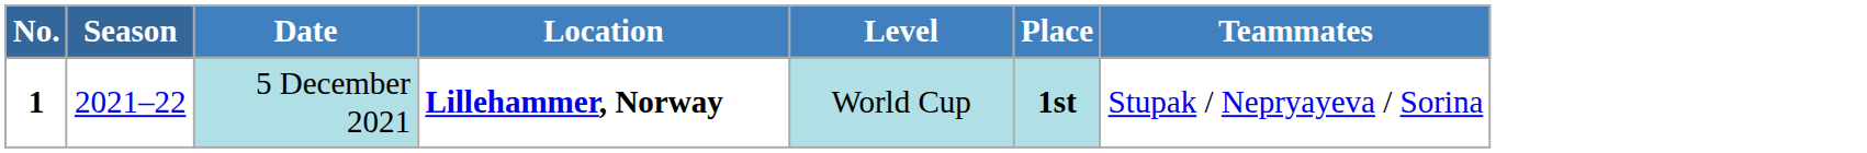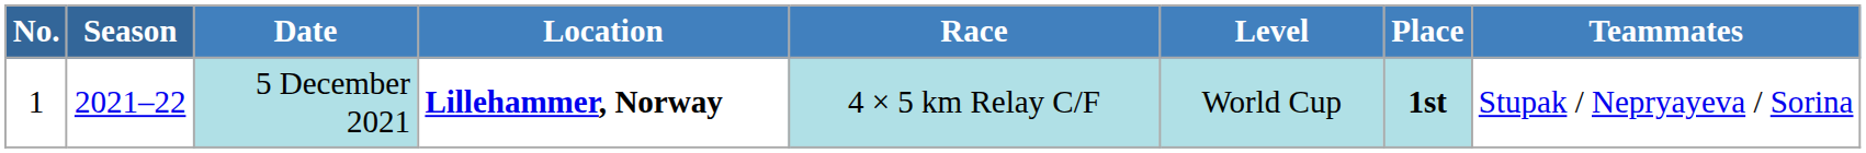+ column: Race | 4 × 5 km Relay C/F
5 December 2021 | No.: bold -> normal
